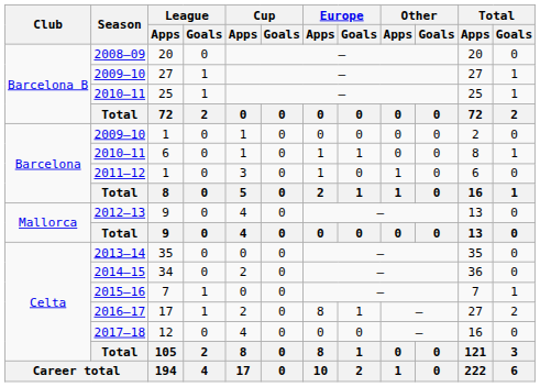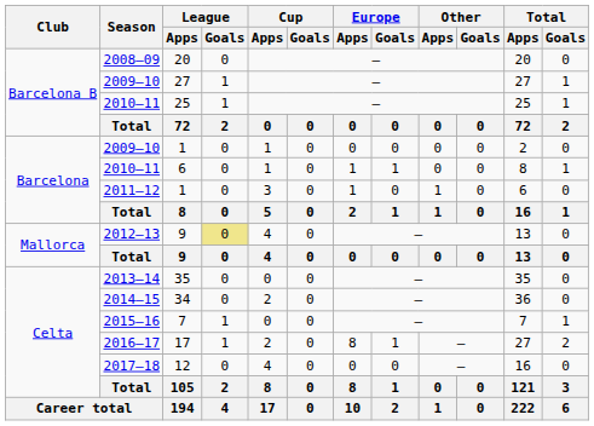2012–13 / 9 | League / Goals: no background -> khaki background
